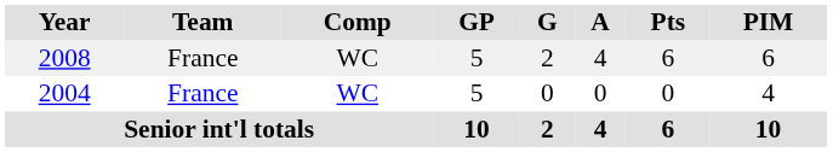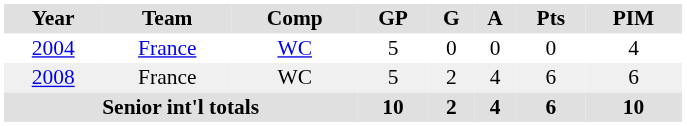rows swapped: 2004 <-> 2008
